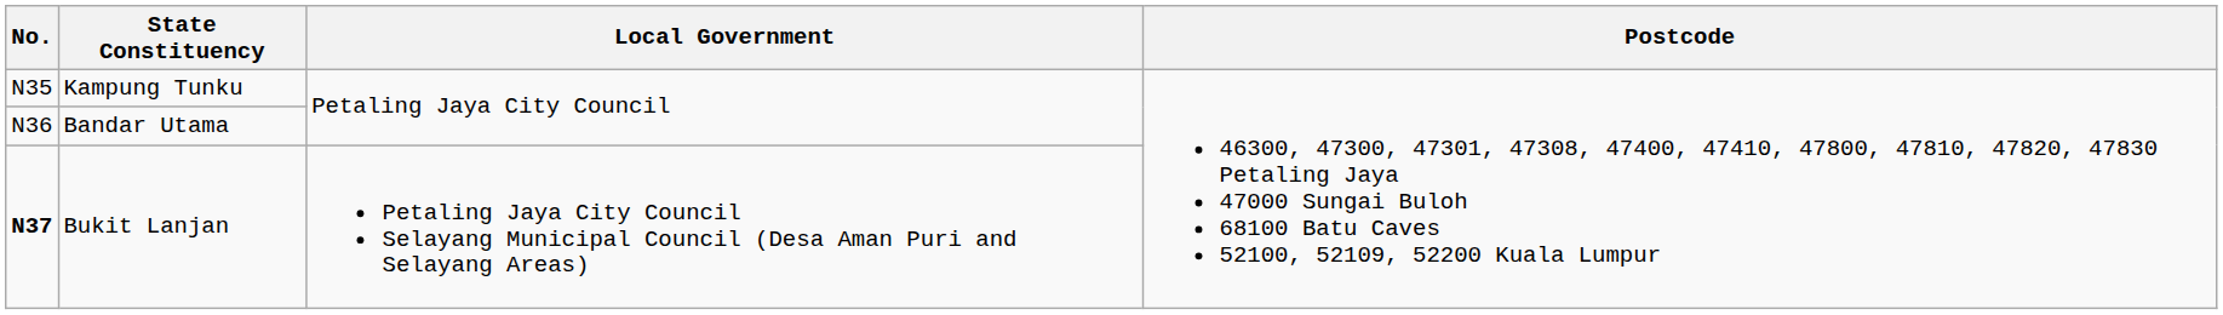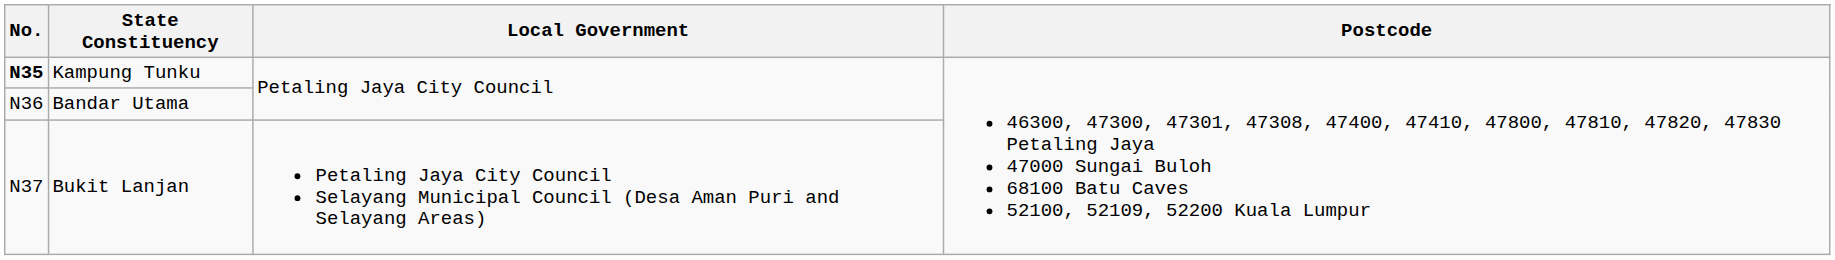Kampung Tunku | No.: normal -> bold
Bukit Lanjan | No.: bold -> normal
